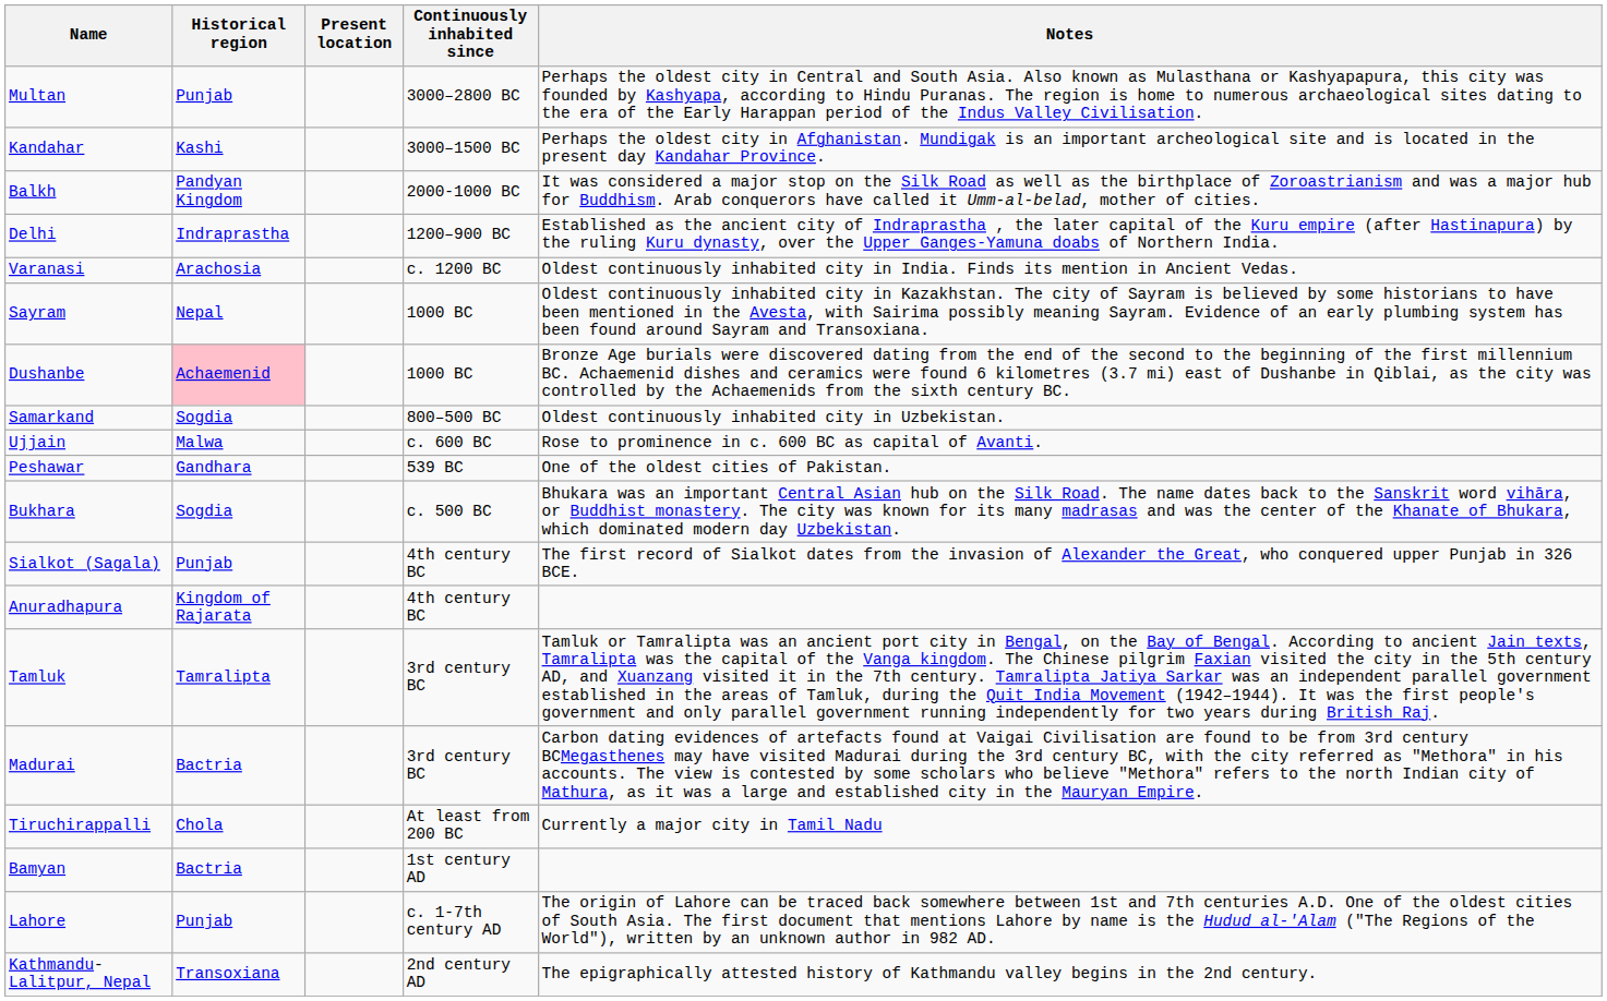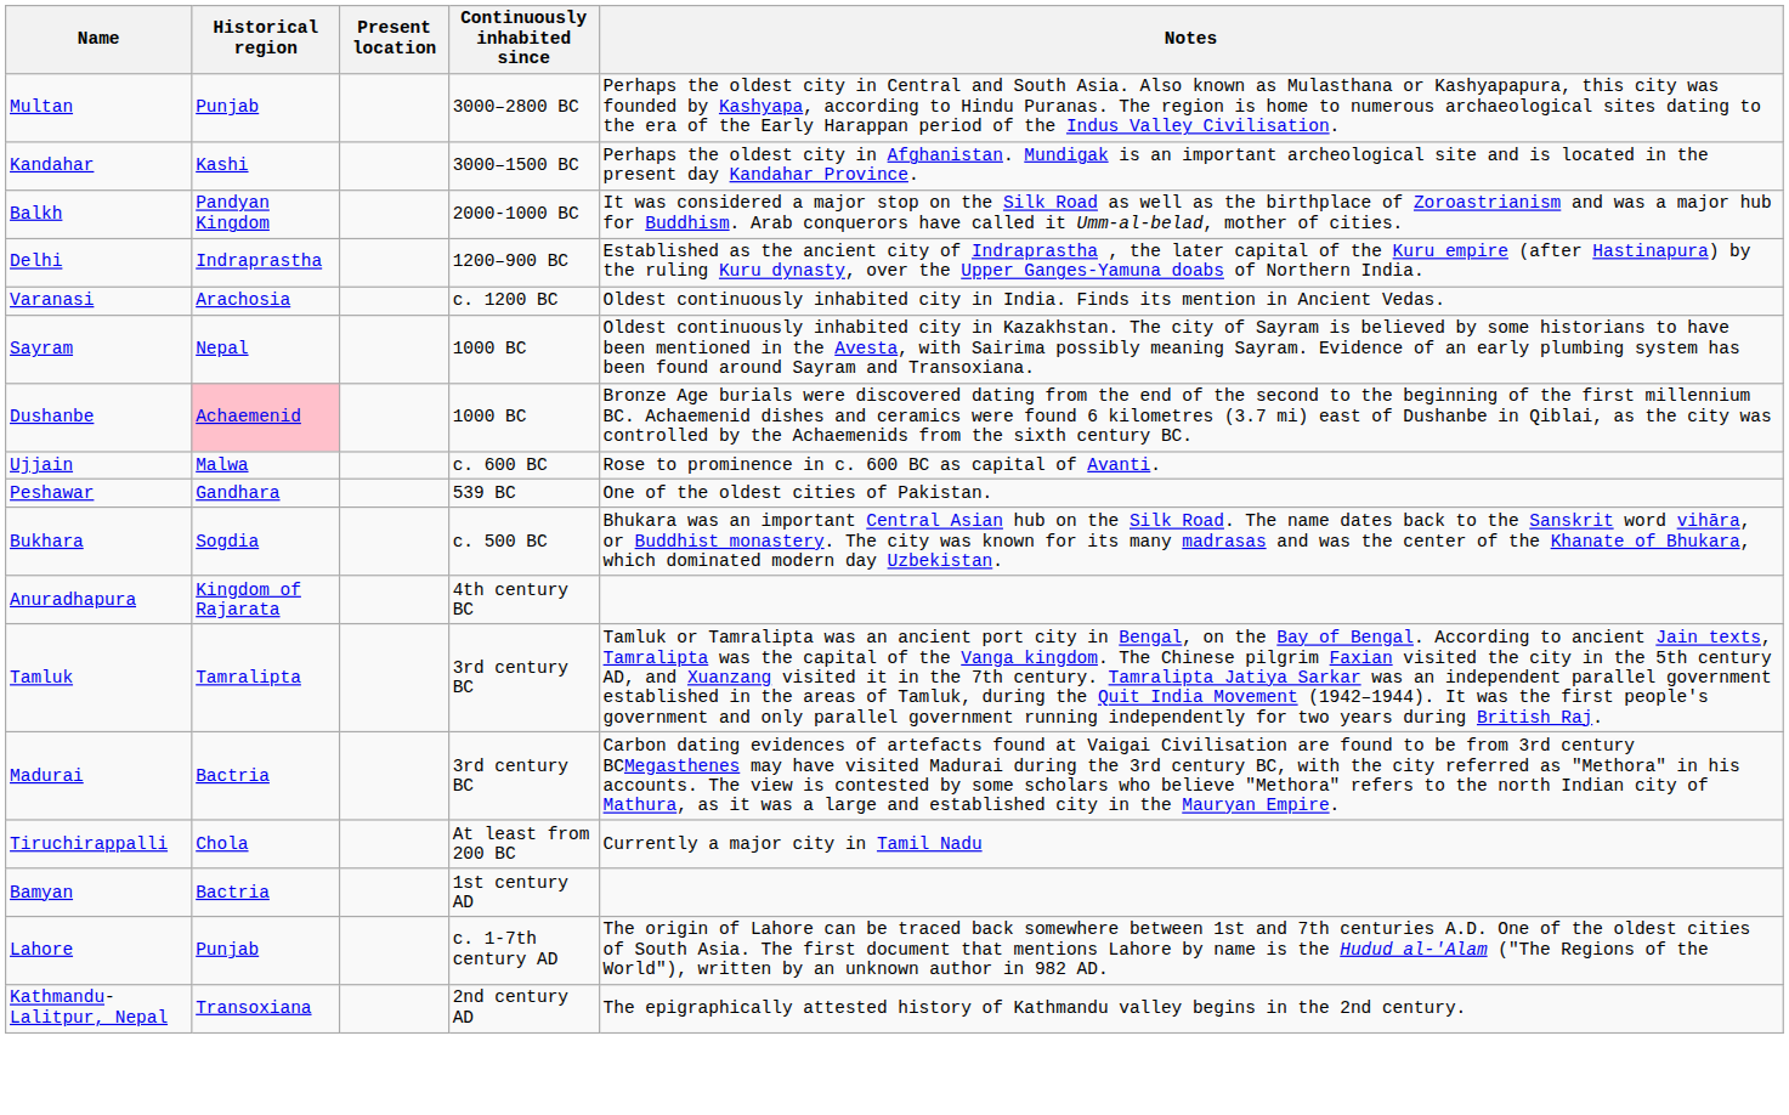- row: Samarkand | Sogdia | 800–500 BC | Oldest continuously inhabited city in Uzbekistan.
- row: Sialkot (Sagala) | Punjab | 4th century BC | The first record of Sialkot dates from the invasion of Alexander the Great, who conquered upper Punjab in 326 BCE.
